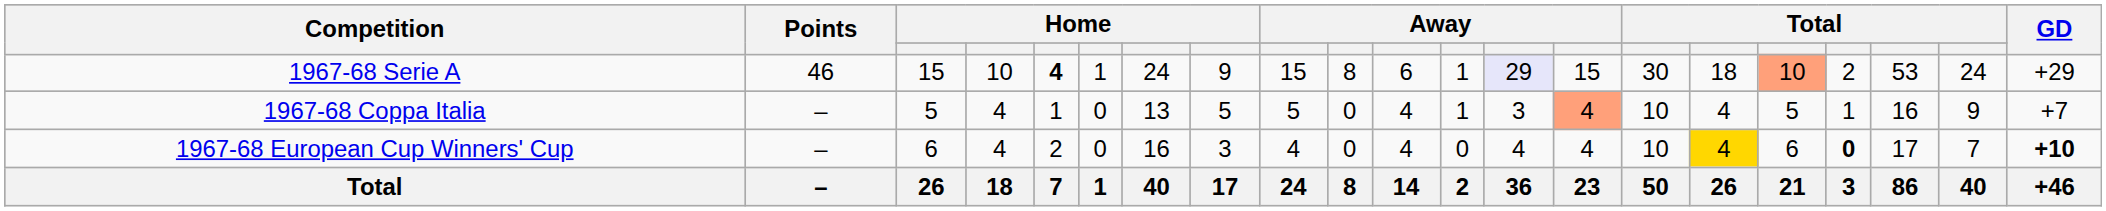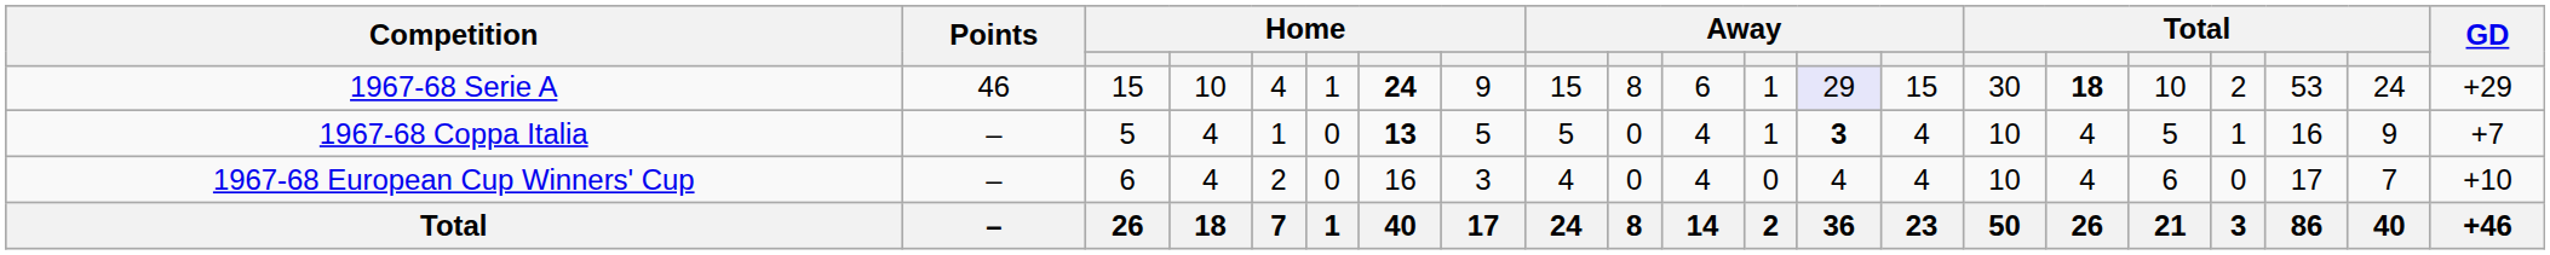1967-68 Serie A | column 5: bold -> normal
1967-68 Serie A | column 7: normal -> bold
1967-68 Serie A | column 16: normal -> bold
1967-68 Serie A | column 17: lightsalmon background -> no background
1967-68 Coppa Italia | column 7: normal -> bold
1967-68 Coppa Italia | column 13: normal -> bold
1967-68 Coppa Italia | column 14: lightsalmon background -> no background
1967-68 European Cup Winners' Cup | column 16: gold background -> no background
1967-68 European Cup Winners' Cup | column 18: bold -> normal
1967-68 European Cup Winners' Cup | GD: bold -> normal
